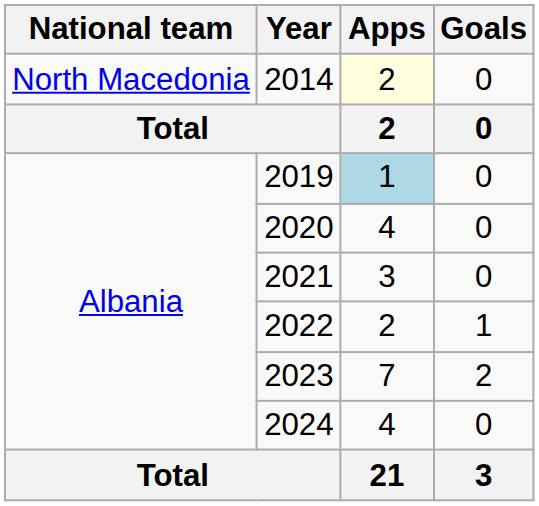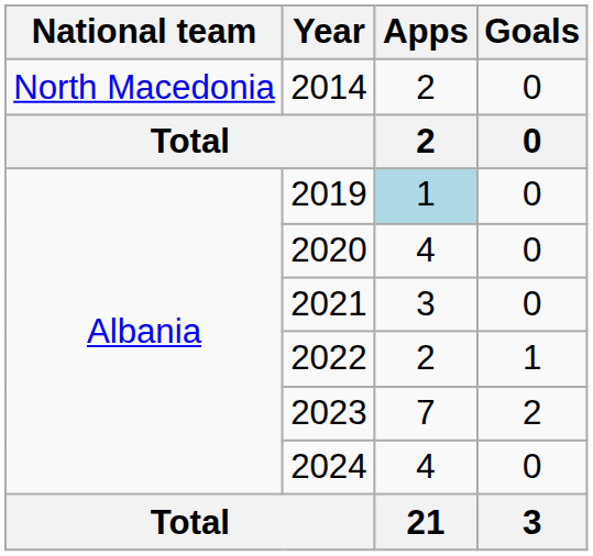2014 | Apps: lightyellow background -> no background
